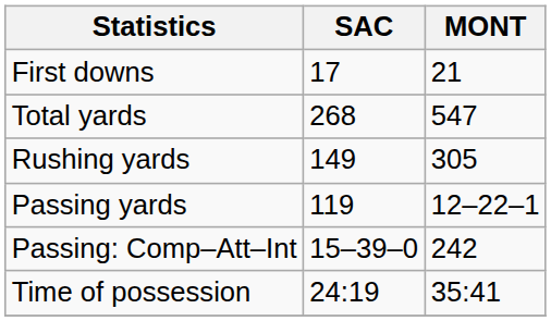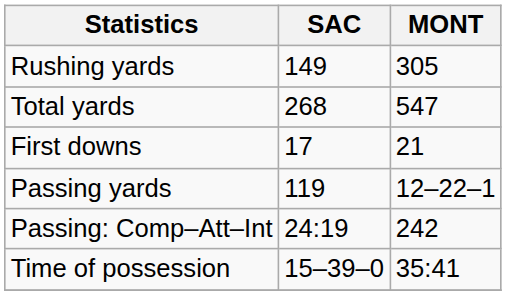rows swapped: First downs <-> Rushing yards
Passing: Comp–Att–Int | SAC: 15–39–0 -> 24:19
Time of possession | SAC: 24:19 -> 15–39–0
